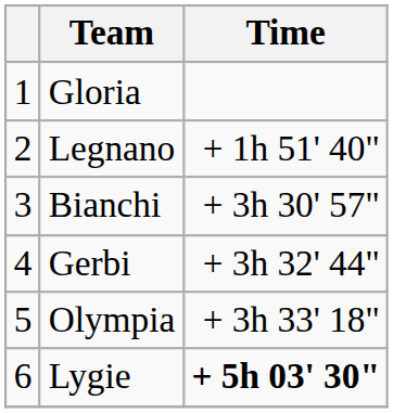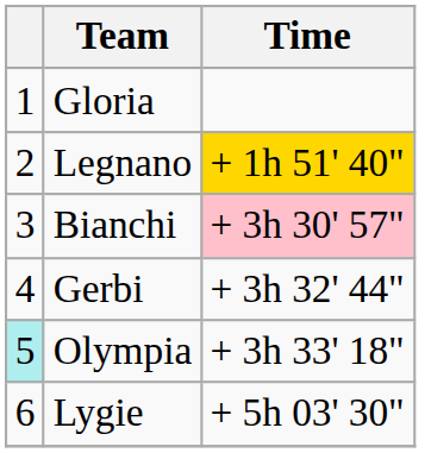Legnano | Time: no background -> gold background
Bianchi | Time: no background -> pink background
Olympia | column 1: no background -> paleturquoise background
Lygie | Time: bold -> normal
